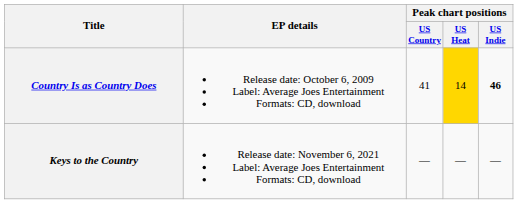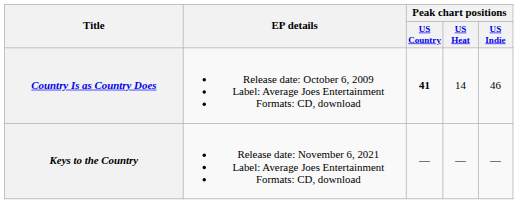row 3 | Peak chart positions / US Country: normal -> bold
row 3 | Peak chart positions / US Heat: gold background -> no background
row 3 | Peak chart positions / US Indie: bold -> normal
